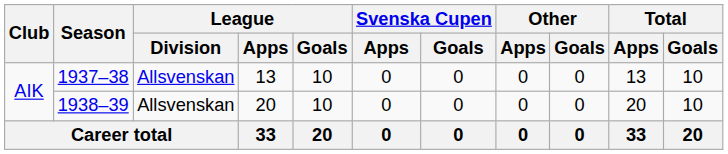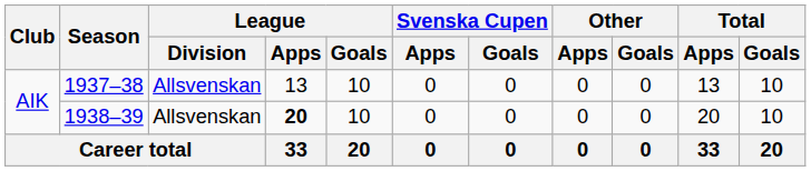1938–39 | League / Apps: normal -> bold
